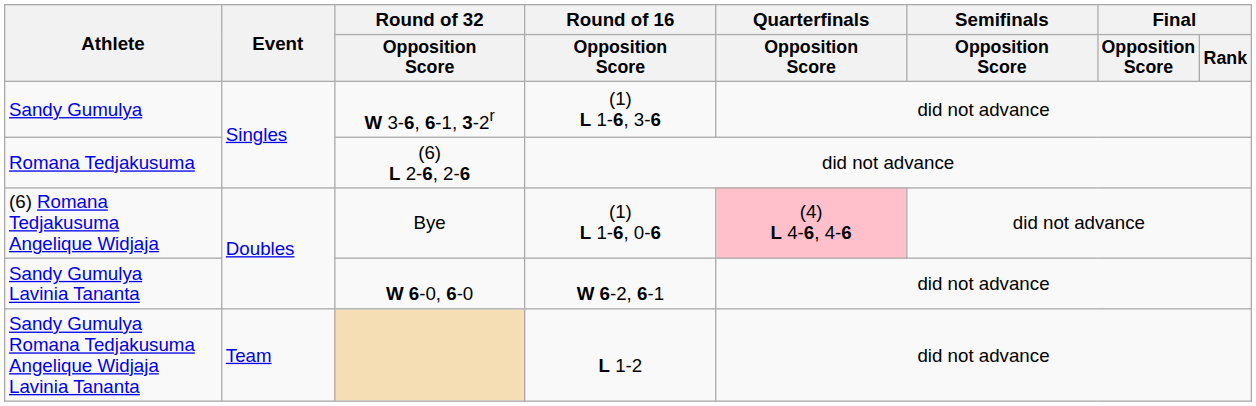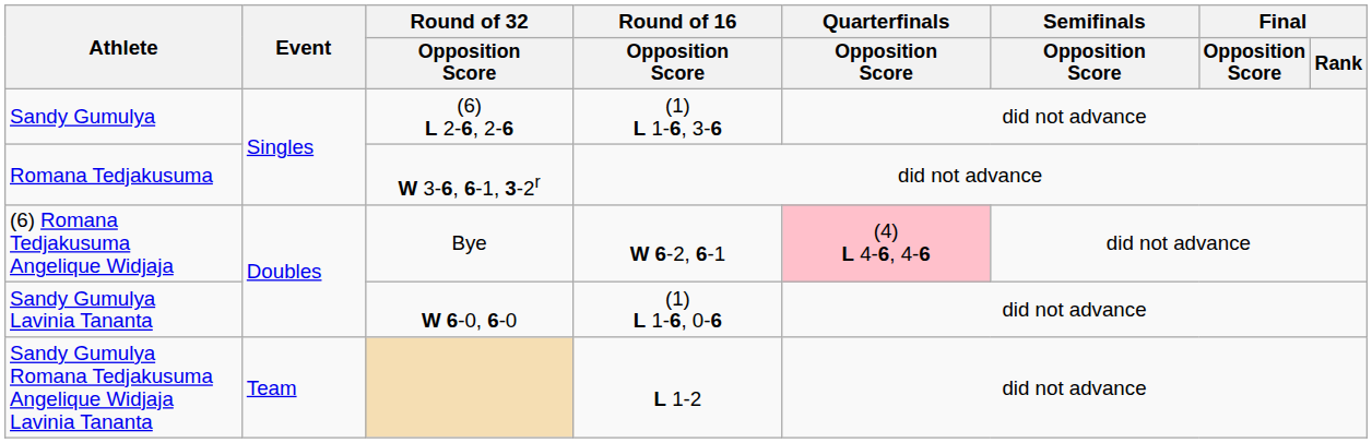Sandy Gumulya | Round of 32 / Opposition Score: W 3-6, 6-1, 3-2r -> (6) L 2-6, 2-6
Romana Tedjakusuma | Round of 32 / Opposition Score: (6) L 2-6, 2-6 -> W 3-6, 6-1, 3-2r
(6) Romana Tedjakusuma Angelique Widjaja | Round of 16 / Opposition Score: (1) L 1-6, 0-6 -> W 6-2, 6-1
Sandy Gumulya Lavinia Tananta | Round of 16 / Opposition Score: W 6-2, 6-1 -> (1) L 1-6, 0-6
